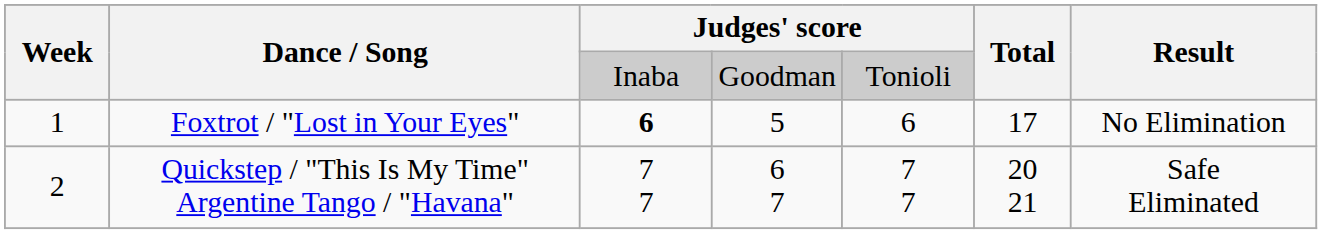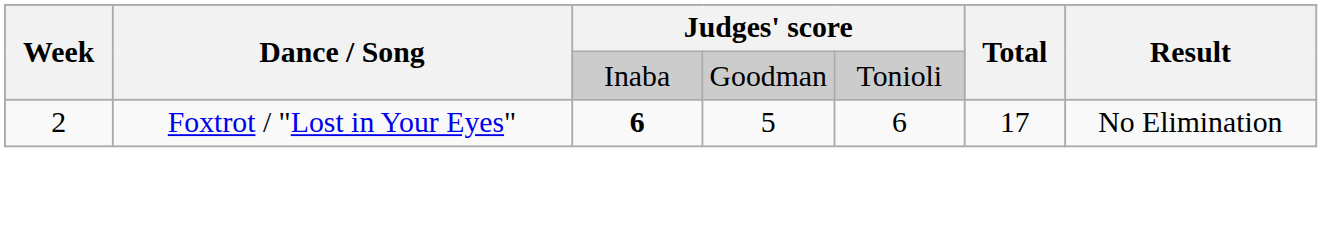Foxtrot / "Lost in Your Eyes" | Week: 1 -> 2
- row: 2 | Quickstep / "This Is My Time" Argentine Tango / "Havana" | 7 7 | 6 7 | 7 7 | 20 21 | Safe Eliminated
